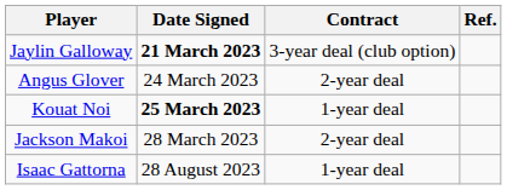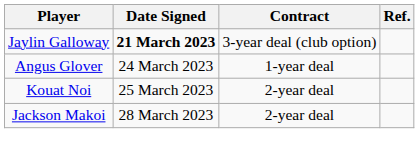Angus Glover | Contract: 2-year deal -> 1-year deal
Kouat Noi | Date Signed: bold -> normal
Kouat Noi | Contract: 1-year deal -> 2-year deal
- row: Isaac Gattorna | 28 August 2023 | 1-year deal
